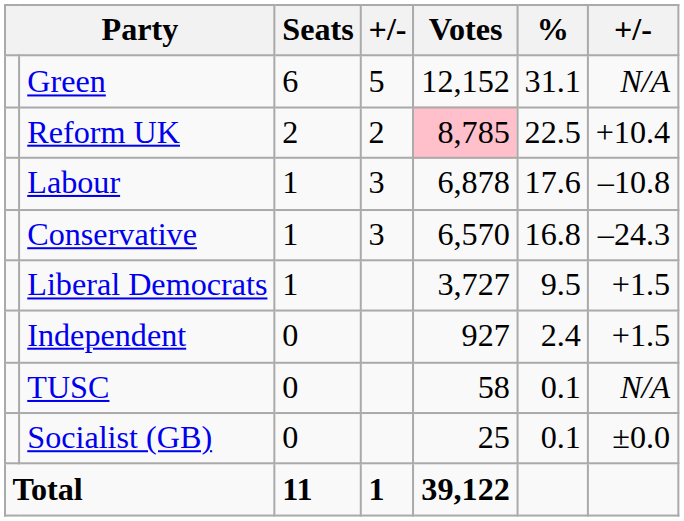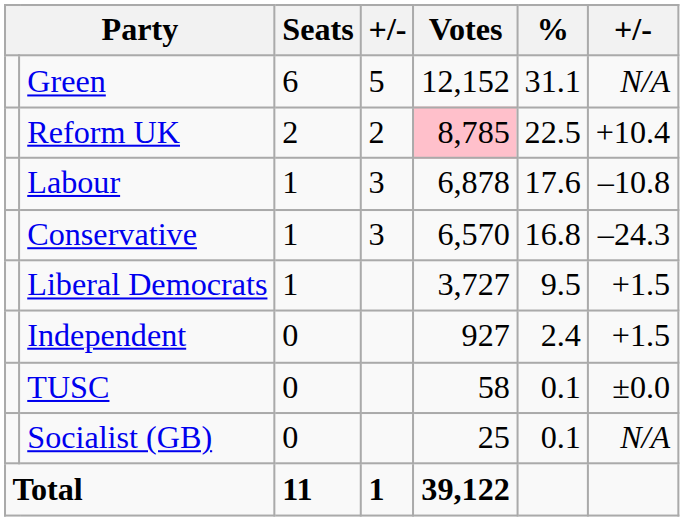TUSC | column 7: N/A -> ±0.0
Socialist (GB) | column 7: ±0.0 -> N/A
